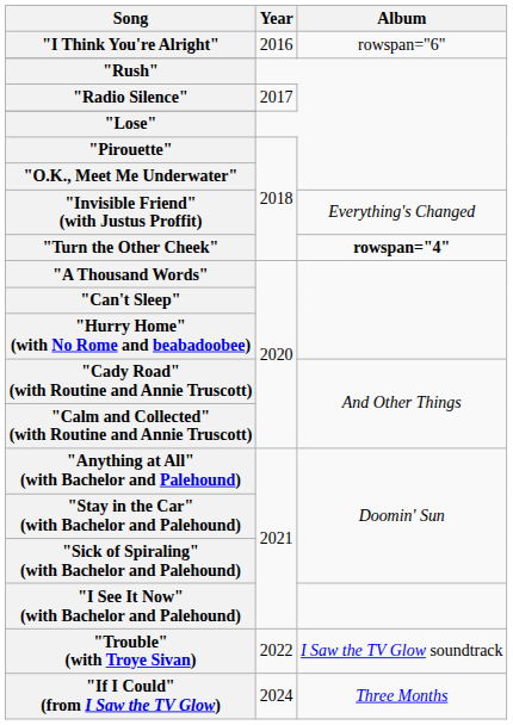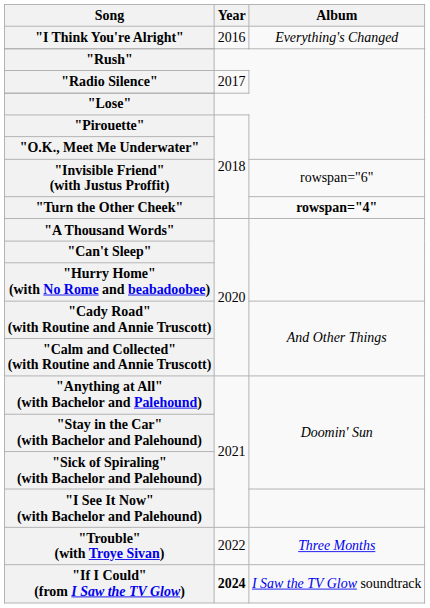"I Think You're Alright" | Album: rowspan="6" -> Everything's Changed
"Invisible Friend" (with Justus Proffit) | Album: Everything's Changed -> rowspan="6"
"Trouble" (with Troye Sivan) | Album: I Saw the TV Glow soundtrack -> Three Months
"If I Could" (from I Saw the TV Glow) | Year: normal -> bold
"If I Could" (from I Saw the TV Glow) | Album: Three Months -> I Saw the TV Glow soundtrack
